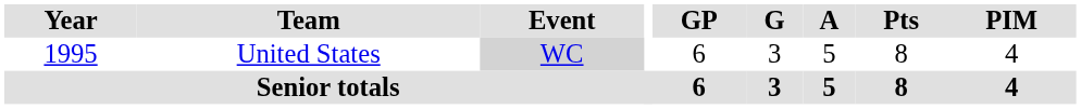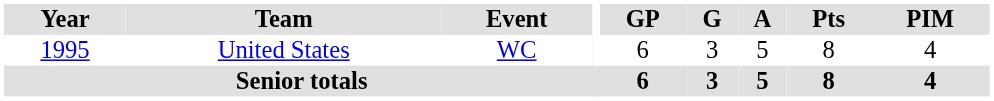United States | Event: lightgrey background -> no background
